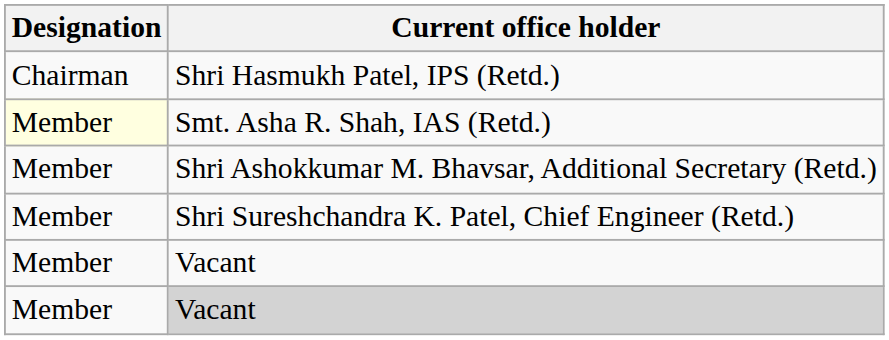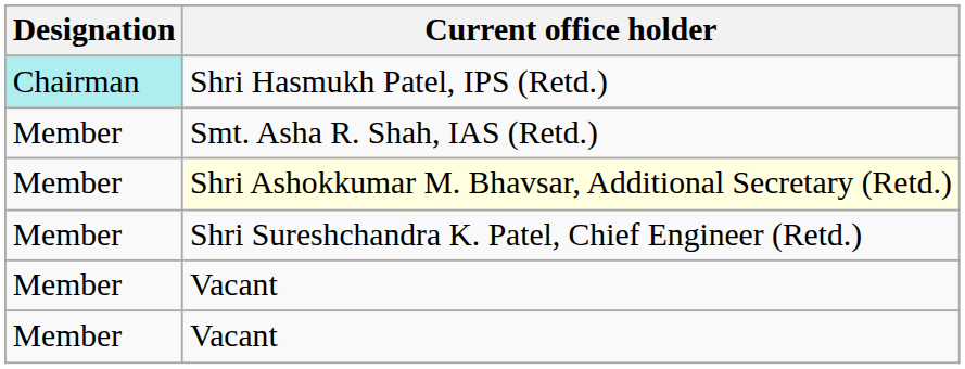row 2 | Designation: no background -> paleturquoise background
row 3 | Designation: lightyellow background -> no background
row 4 | Current office holder: no background -> lightyellow background
row 7 | Current office holder: lightgrey background -> no background
